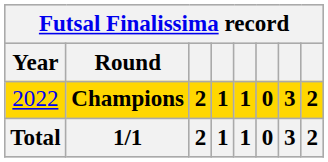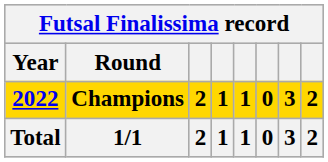Champions | Year: normal -> bold
